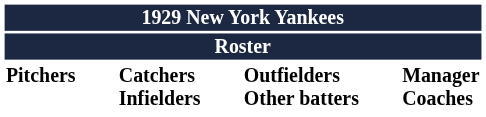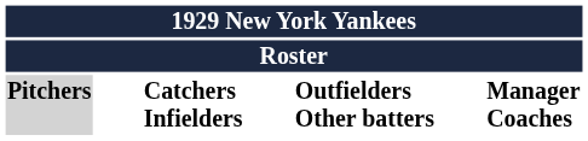Pitchers | column 1: no background -> lightgrey background
